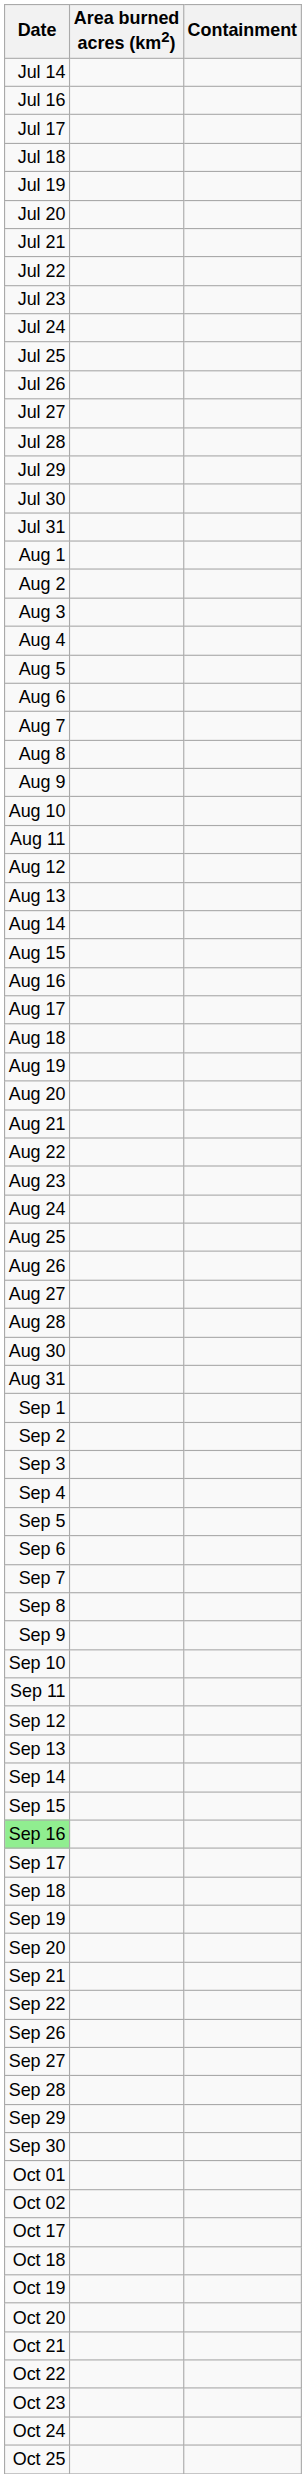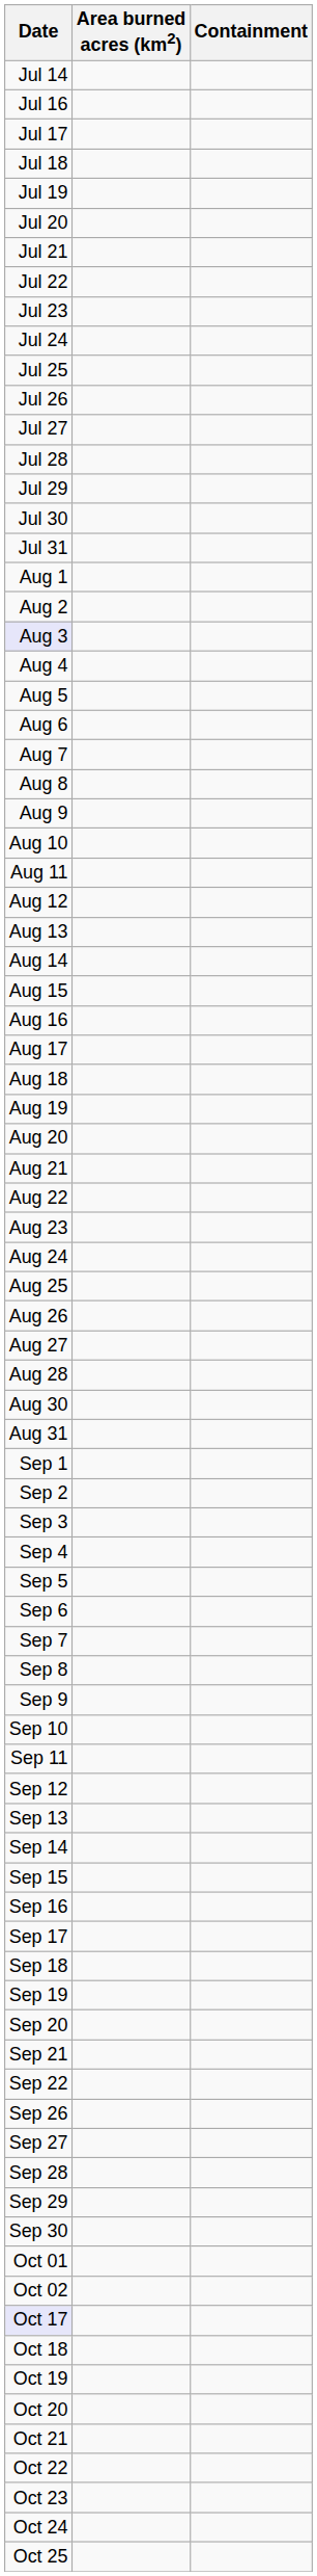Aug 3 | Date: no background -> lavender background
Sep 16 | Date: lightgreen background -> no background
Oct 17 | Date: no background -> lavender background
